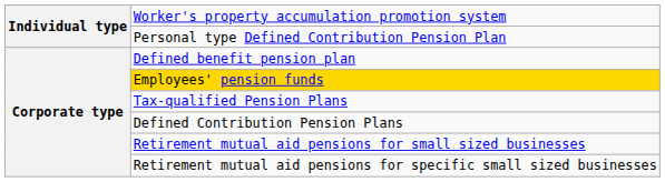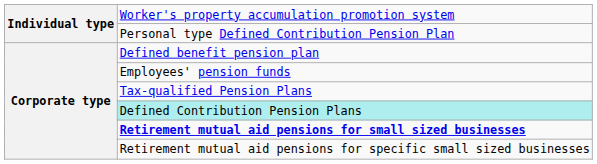Employees' pension funds | column 2: gold background -> no background
Defined Contribution Pension Plans | column 2: no background -> paleturquoise background
Retirement mutual aid pensions for small sized businesses | column 2: normal -> bold
